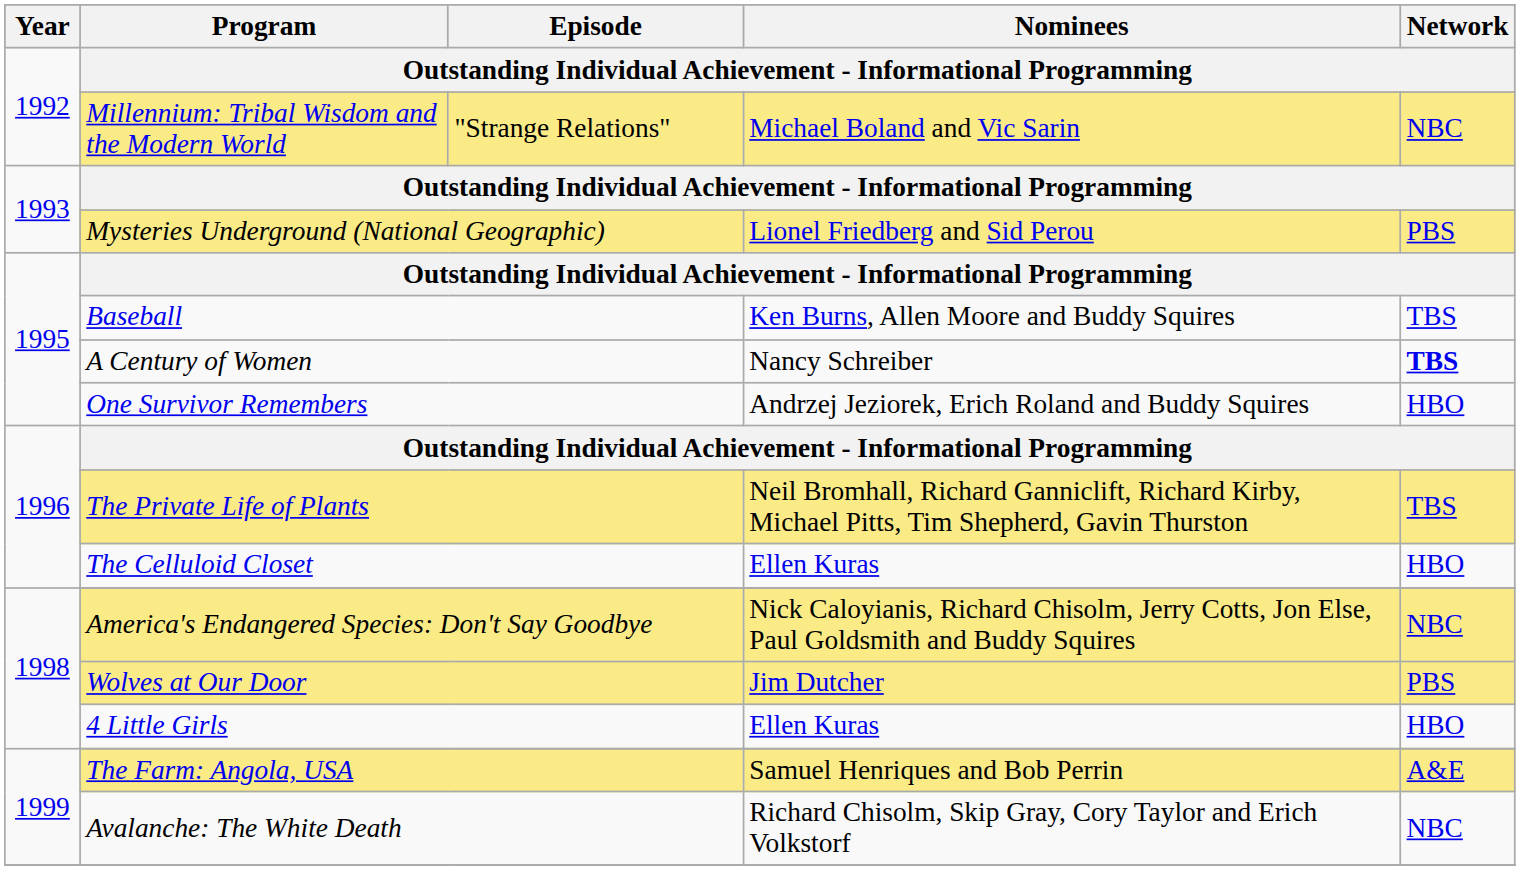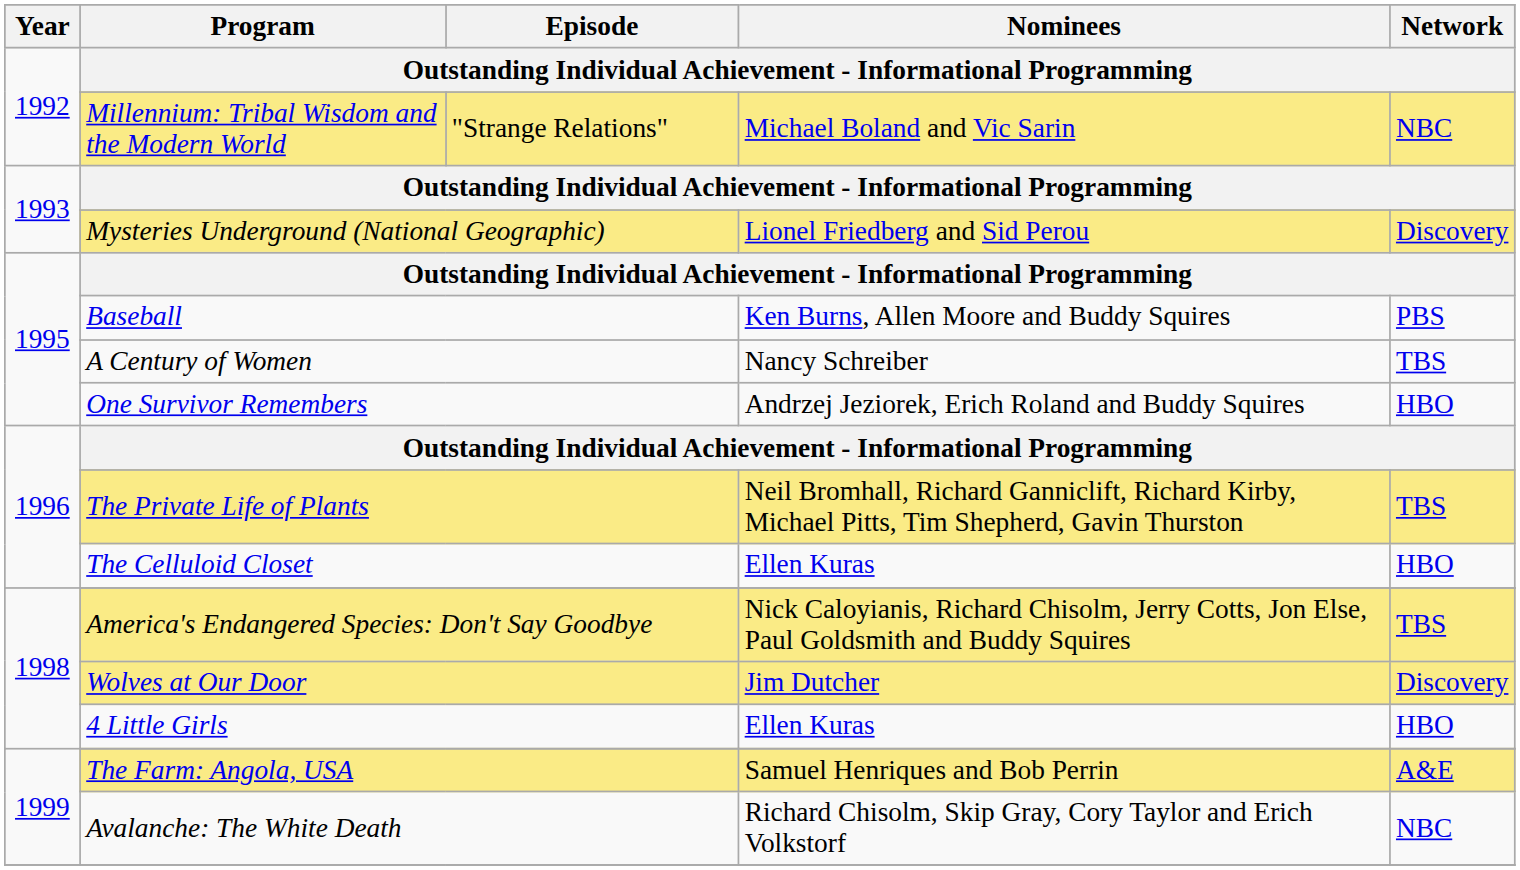Mysteries Underground (National Geographic) | Network: PBS -> Discovery
Baseball | Network: TBS -> PBS
A Century of Women | Network: bold -> normal
America's Endangered Species: Don't Say Goodbye | Network: NBC -> TBS
Wolves at Our Door | Network: PBS -> Discovery
